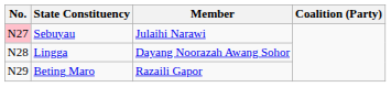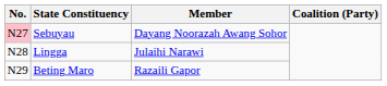Sebuyau | Member: Julaihi Narawi -> Dayang Noorazah Awang Sohor
Lingga | Member: Dayang Noorazah Awang Sohor -> Julaihi Narawi
